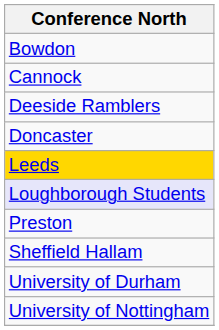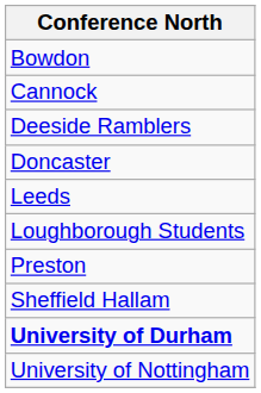row 6 | column 1: gold background -> no background
row 7 | column 1: lavender background -> no background
row 10 | column 1: normal -> bold
